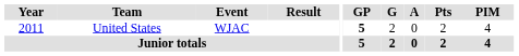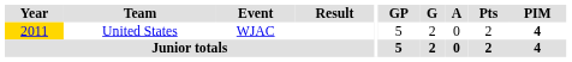United States | Year: no background -> gold background
United States | GP: bold -> normal
United States | PIM: normal -> bold
